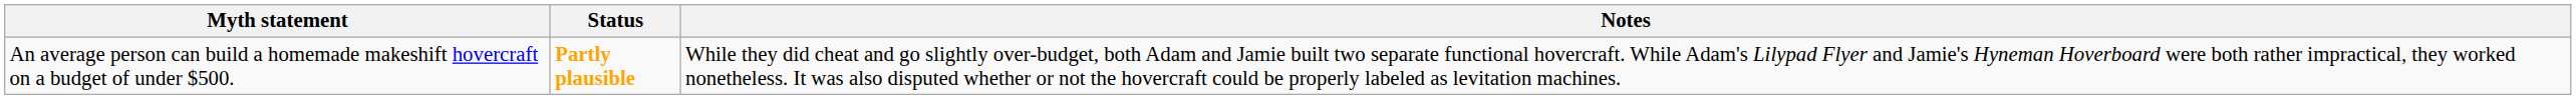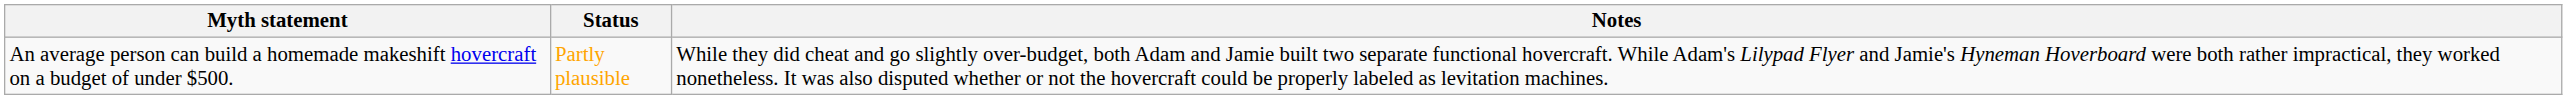row 2 | Status: bold -> normal
